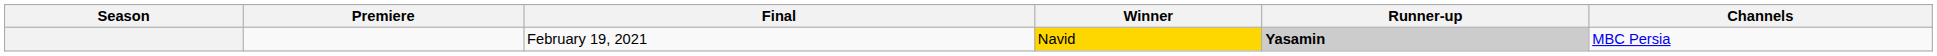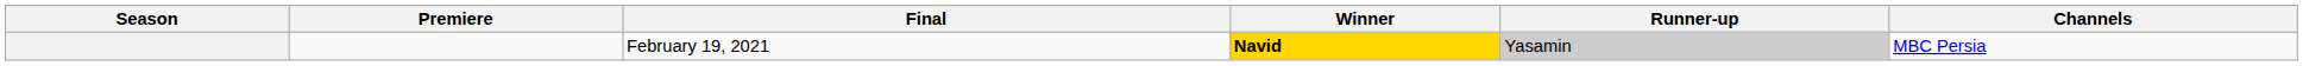February 19, 2021 | Winner: normal -> bold
February 19, 2021 | Runner-up: bold -> normal
